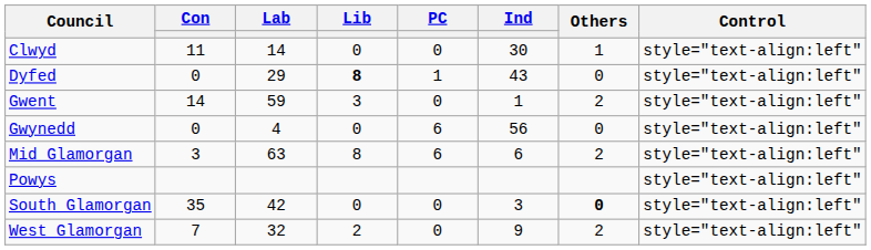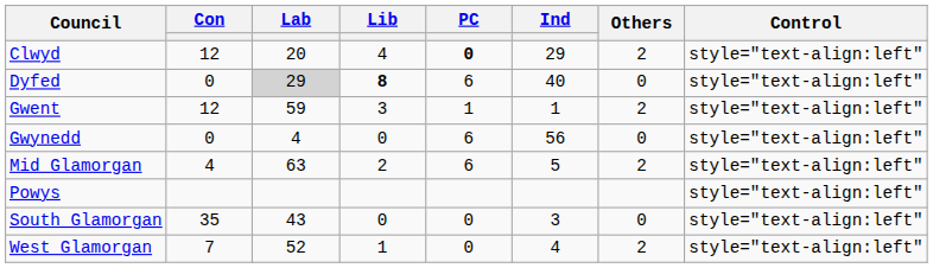Clwyd | Con: 11 -> 12
Clwyd | Lab: 14 -> 20
Clwyd | Lib: 0 -> 4
Clwyd | PC: normal -> bold
Clwyd | Ind: 30 -> 29
Clwyd | Others: 1 -> 2
Dyfed | Lab: no background -> lightgrey background
Dyfed | PC: 1 -> 6
Dyfed | Ind: 43 -> 40
Gwent | Con: 14 -> 12
Gwent | PC: 0 -> 1
Mid Glamorgan | Con: 3 -> 4
Mid Glamorgan | Lib: 8 -> 2
Mid Glamorgan | Ind: 6 -> 5
South Glamorgan | Lab: 42 -> 43
South Glamorgan | Others: bold -> normal
West Glamorgan | Lab: 32 -> 52
West Glamorgan | Lib: 2 -> 1
West Glamorgan | Ind: 9 -> 4
